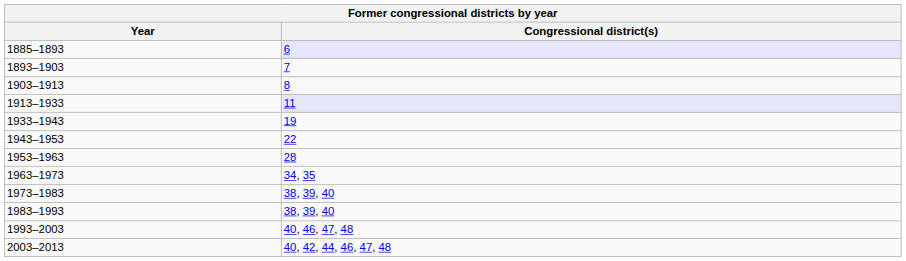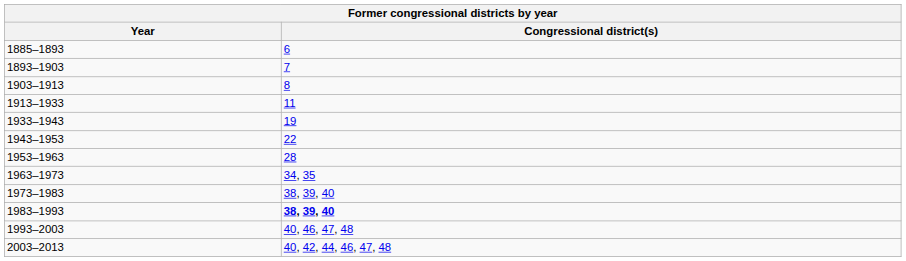1885–1893 | Congressional district(s): lavender background -> no background
1913–1933 | Congressional district(s): lavender background -> no background
1983–1993 | Congressional district(s): normal -> bold
